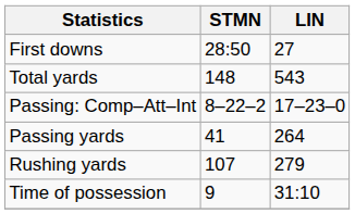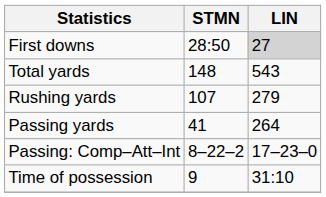First downs | LIN: no background -> lightgrey background
rows swapped: Rushing yards <-> Passing: Comp–Att–Int
